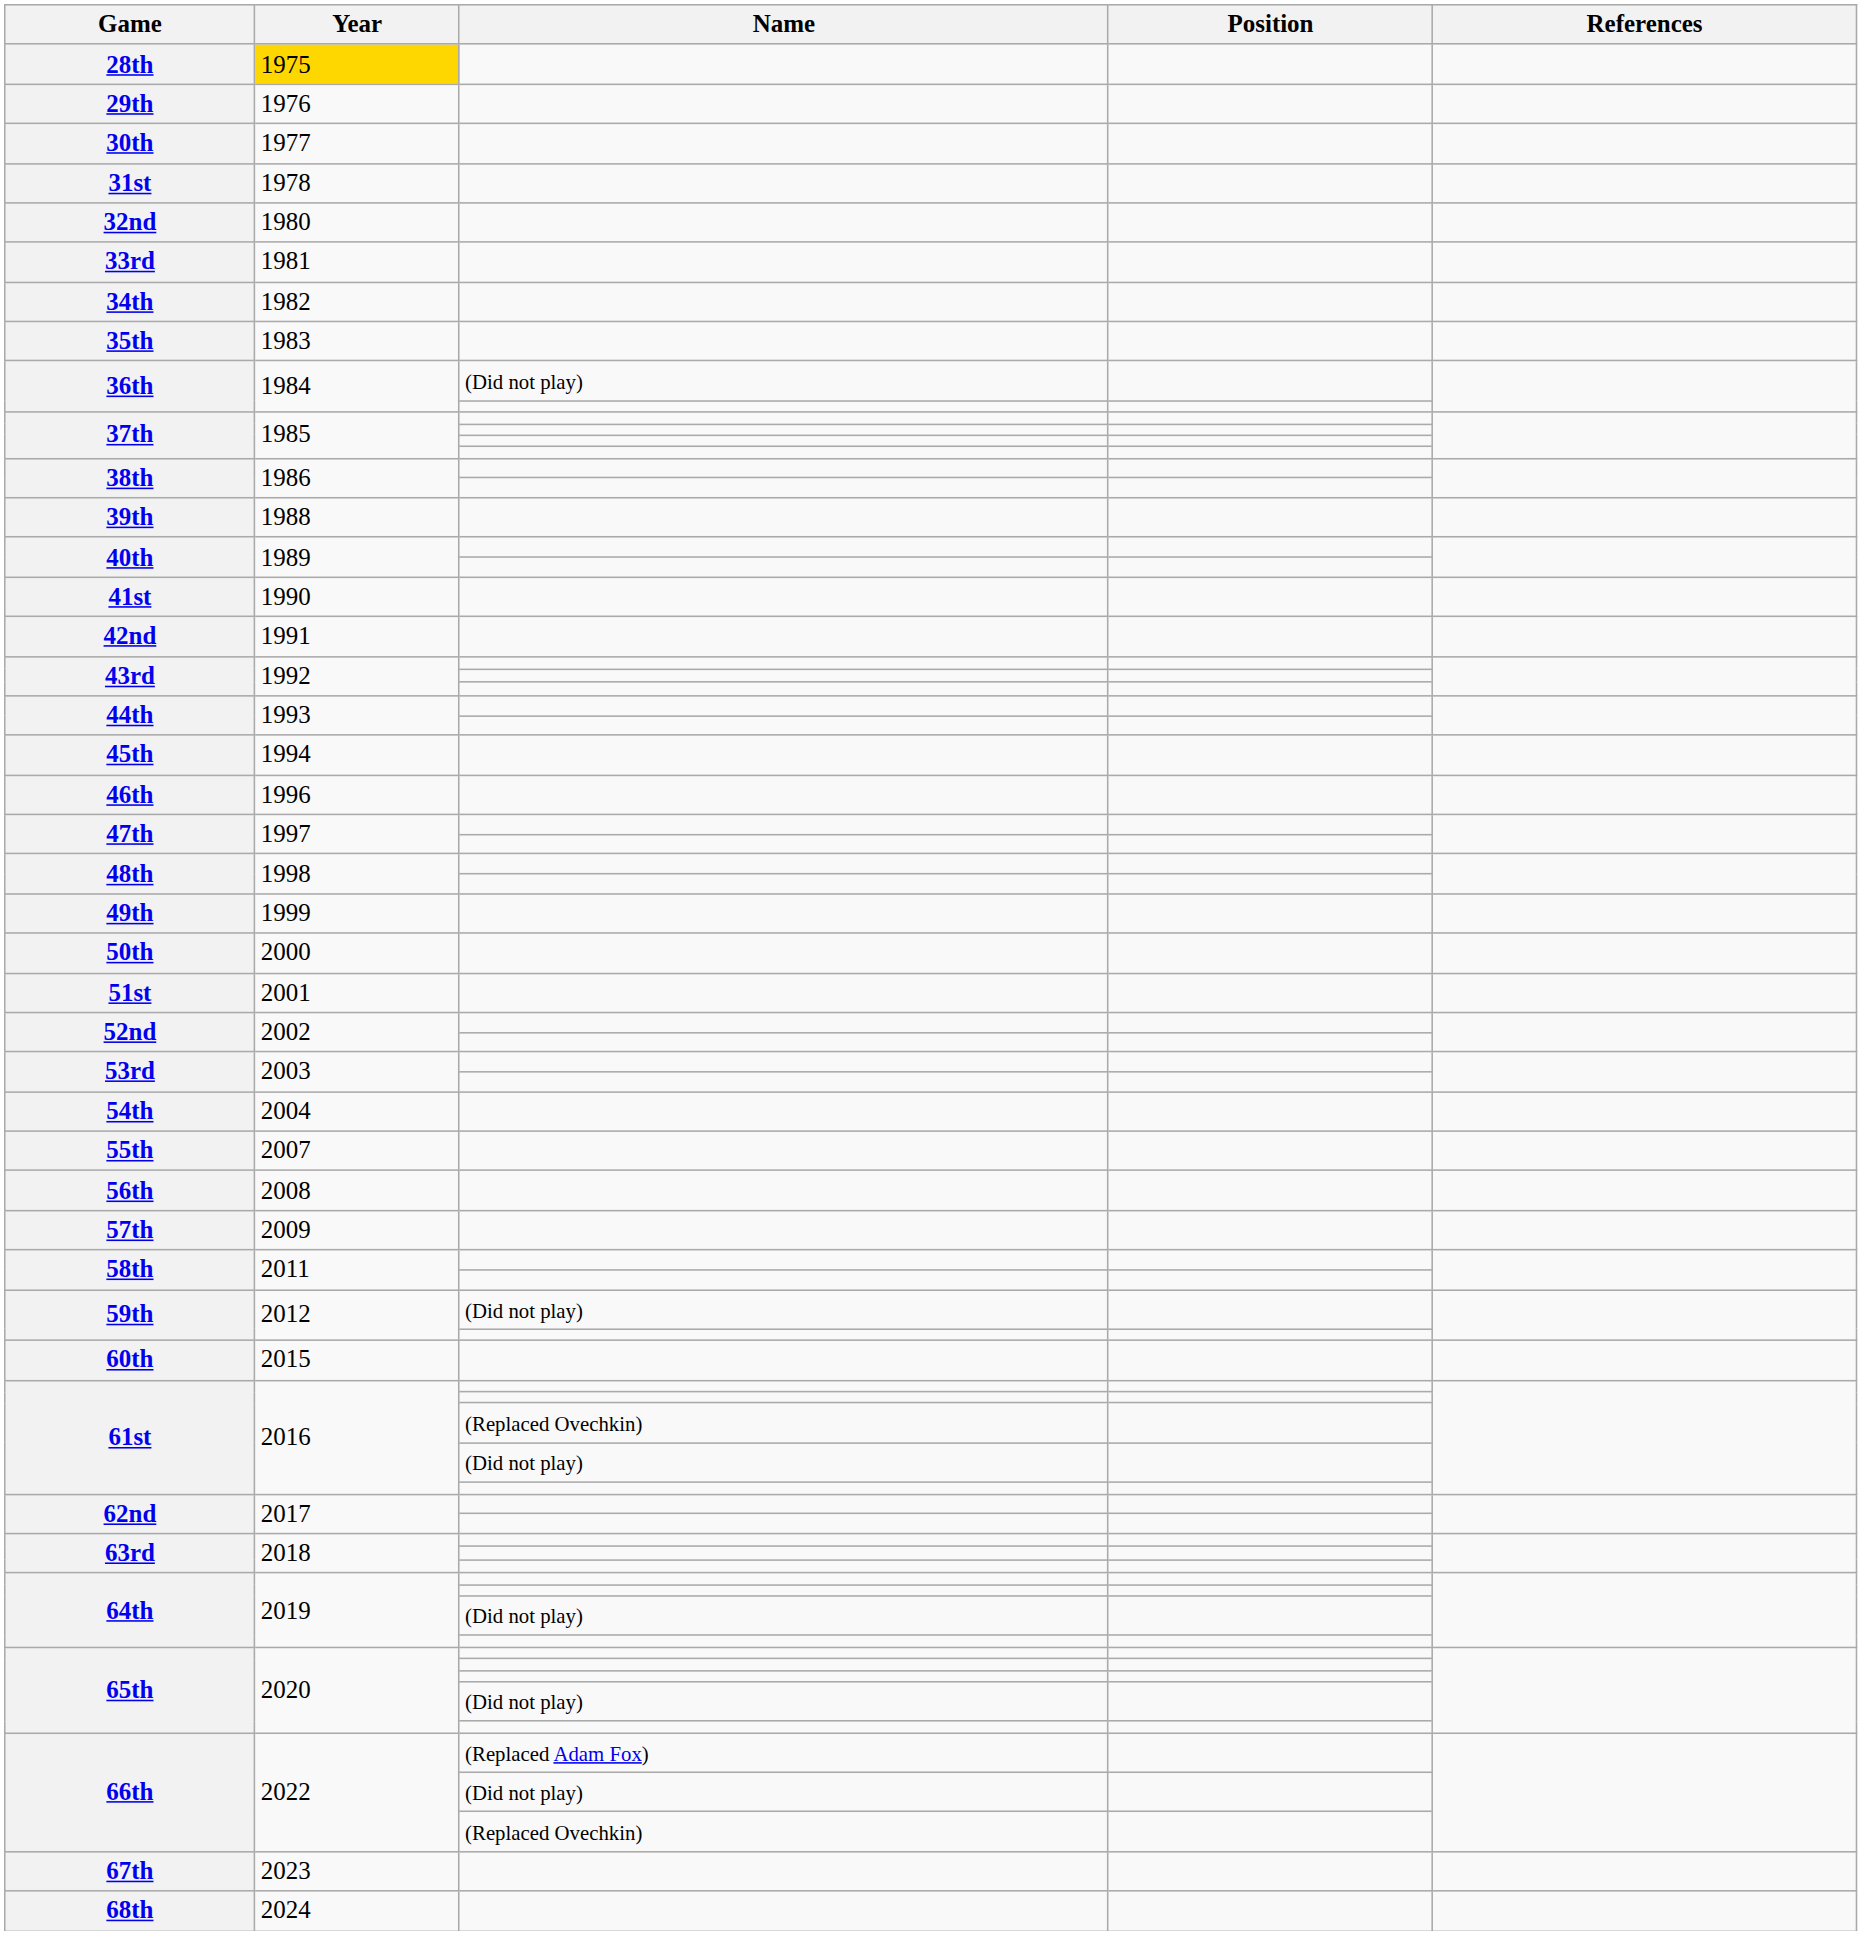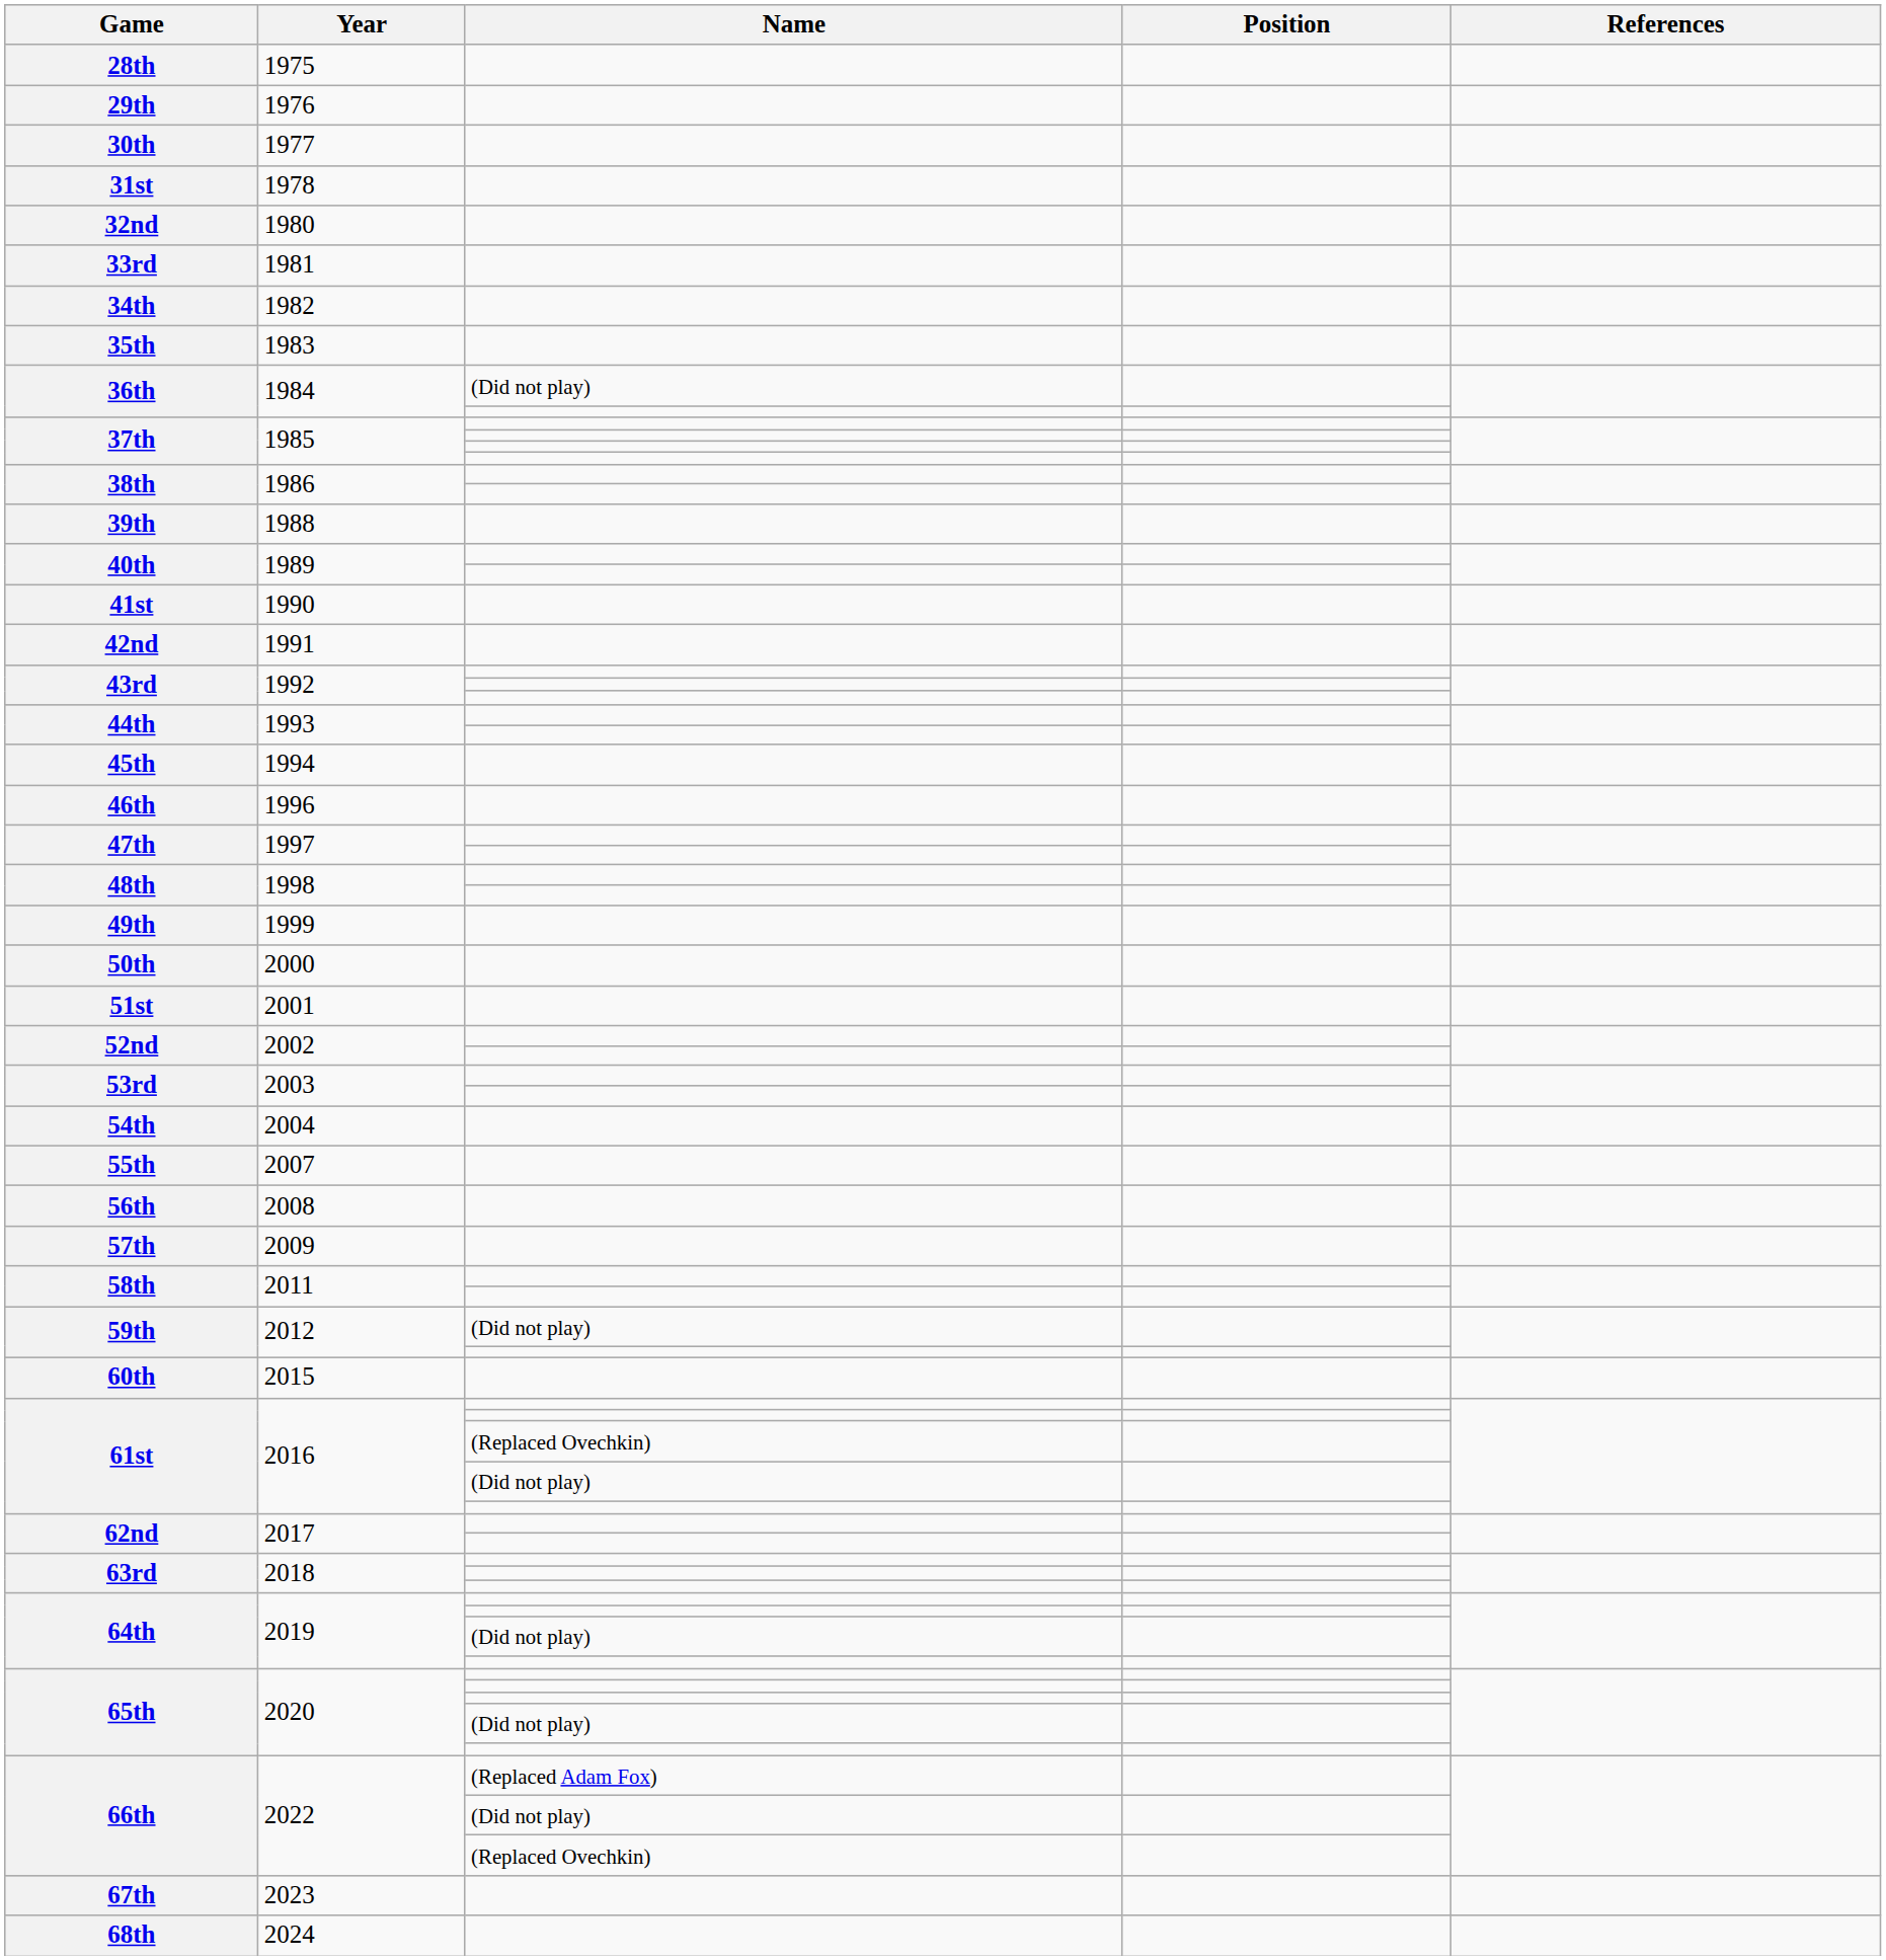28th | Year: gold background -> no background
